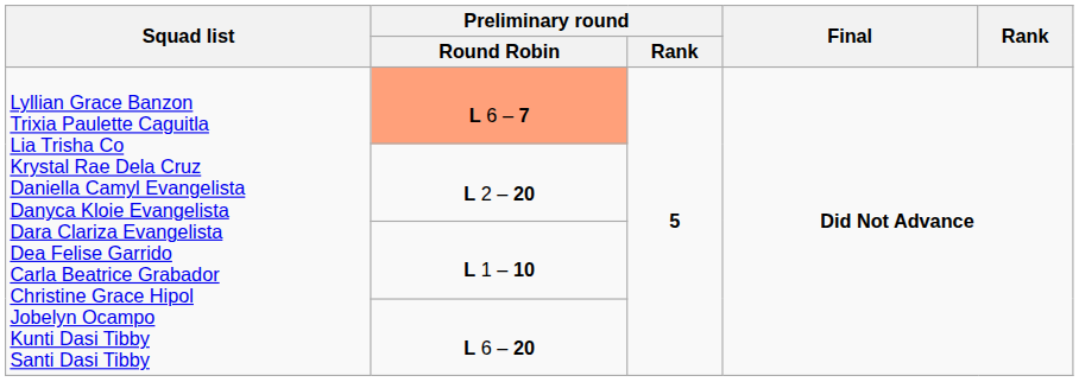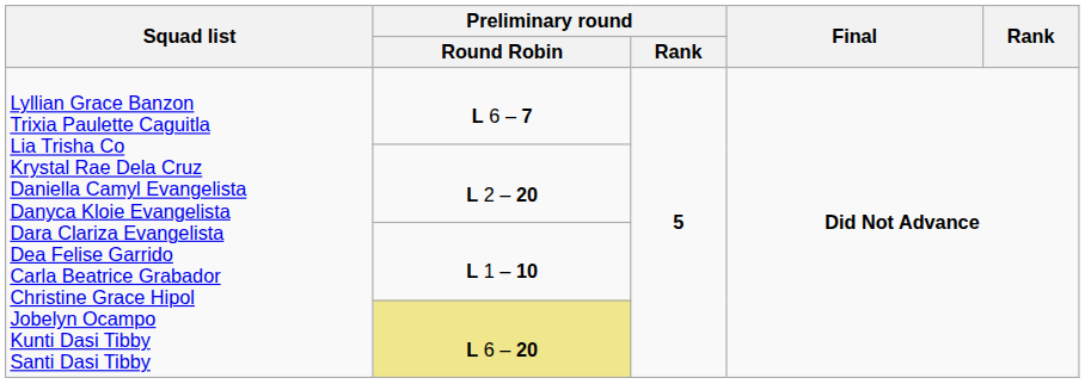L 6 – 7 | Preliminary round / Round Robin: lightsalmon background -> no background
L 6 – 20 | Preliminary round / Round Robin: no background -> khaki background
